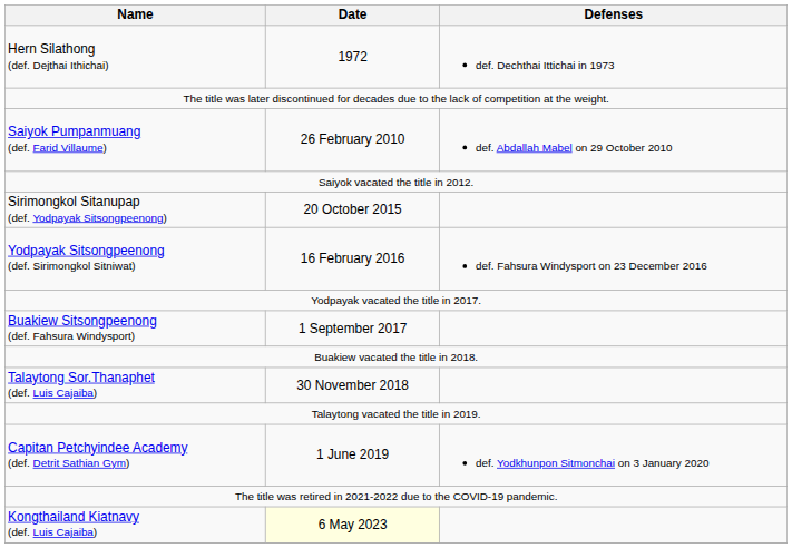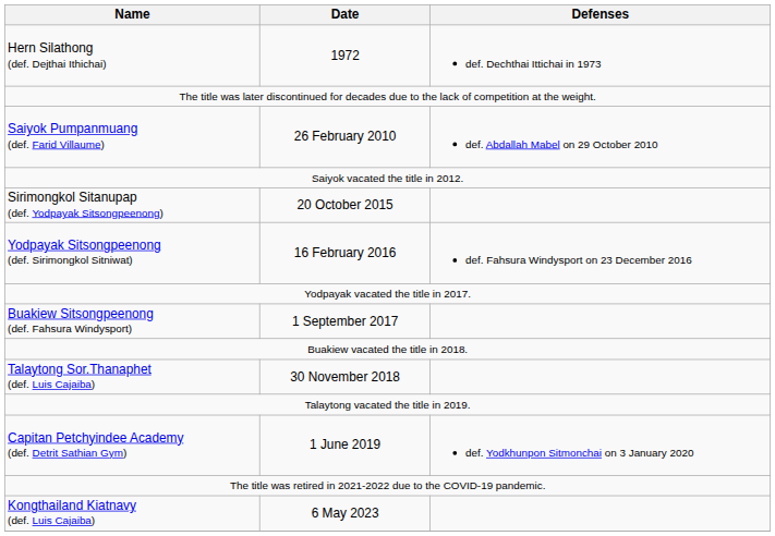Kongthailand Kiatnavy (def. Luis Cajaiba) | Date: lightyellow background -> no background
